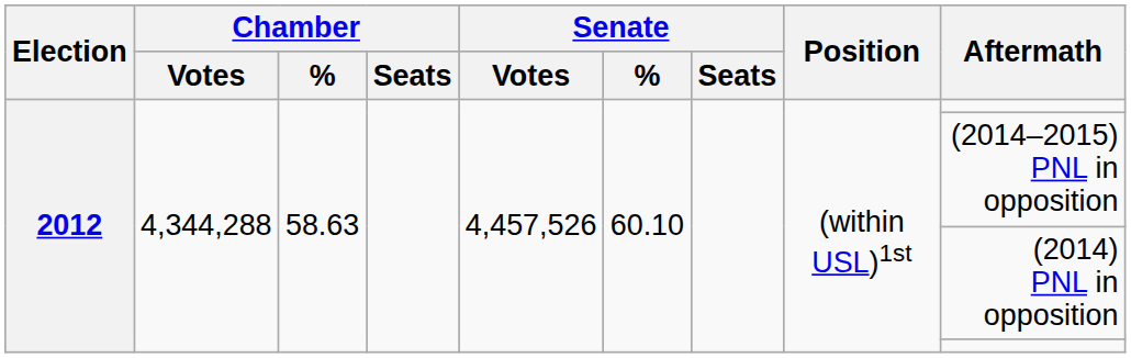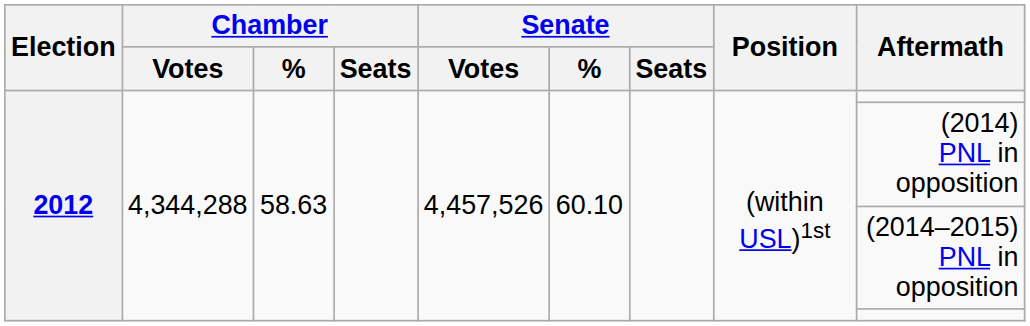row 4 | Aftermath: (2014–2015) PNL in opposition -> (2014) PNL in opposition
row 5 | Aftermath: (2014) PNL in opposition -> (2014–2015) PNL in opposition
